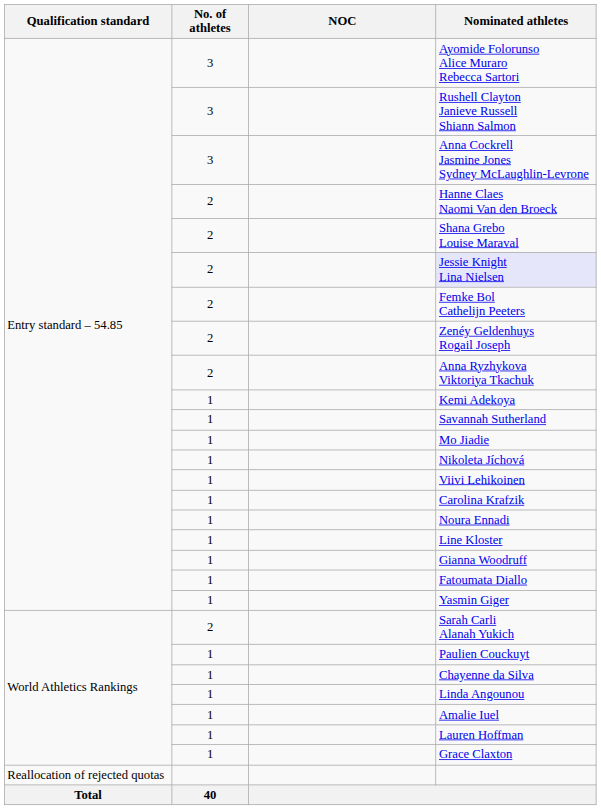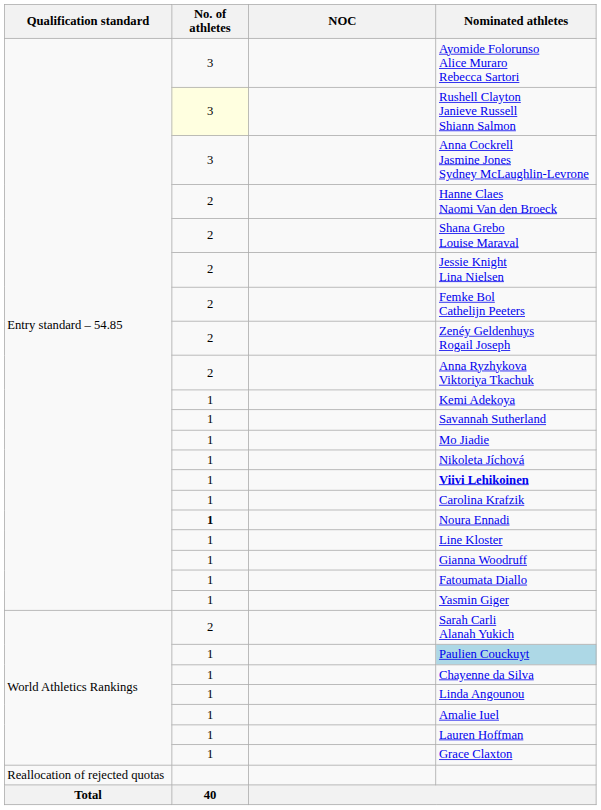Rushell Clayton Janieve Russell Shiann Salmon | No. of athletes: no background -> lightyellow background
Jessie Knight Lina Nielsen | Nominated athletes: lavender background -> no background
Viivi Lehikoinen | Nominated athletes: normal -> bold
Noura Ennadi | No. of athletes: normal -> bold
Paulien Couckuyt | Nominated athletes: no background -> lightblue background
